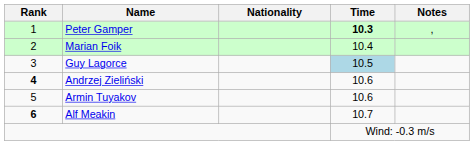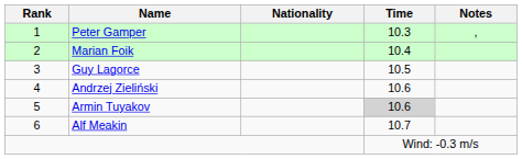Peter Gamper | Time: bold -> normal
Guy Lagorce | Time: lightblue background -> no background
Andrzej Zieliński | Rank: bold -> normal
Armin Tuyakov | Time: no background -> lightgrey background
Alf Meakin | Rank: bold -> normal
